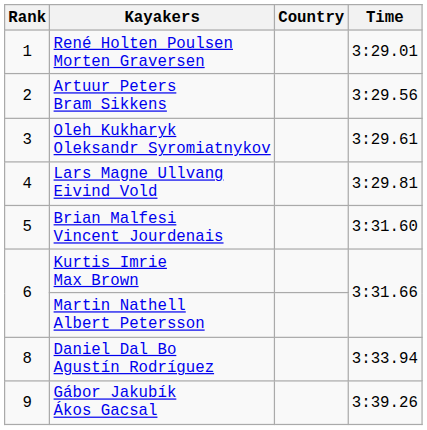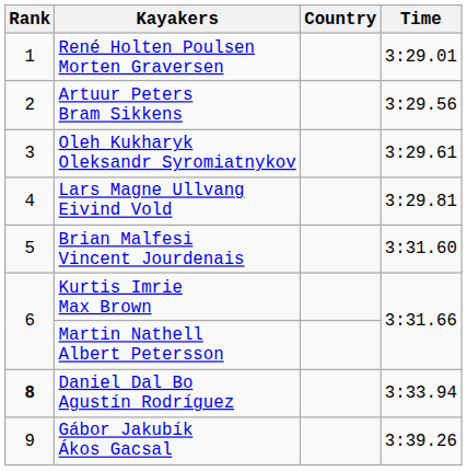Daniel Dal Bo Agustín Rodríguez | Rank: normal -> bold
